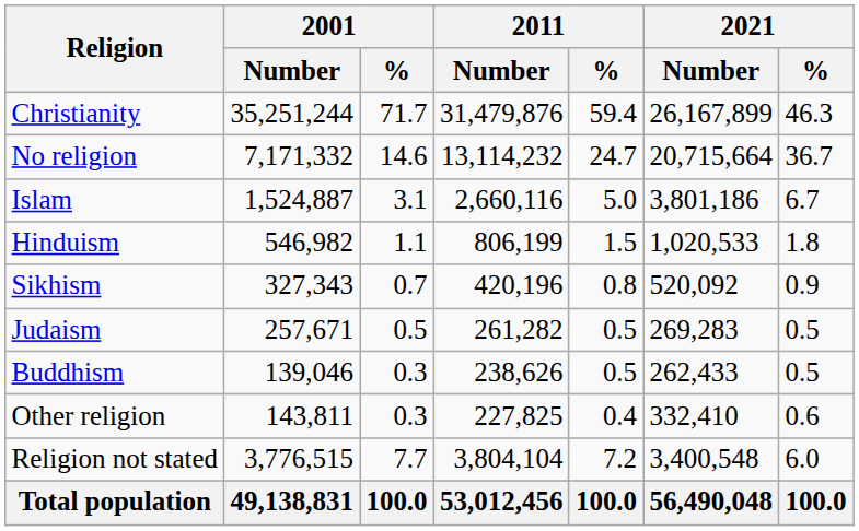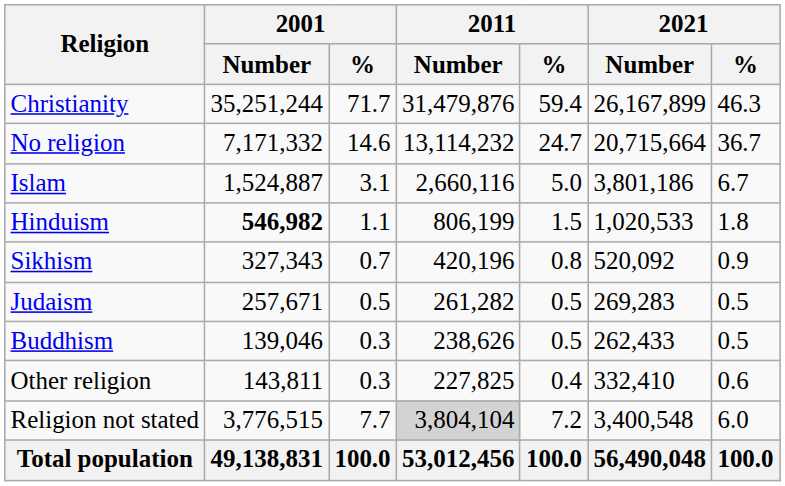Hinduism | 2001 / Number: normal -> bold
Religion not stated | 2011 / Number: no background -> lightgrey background
